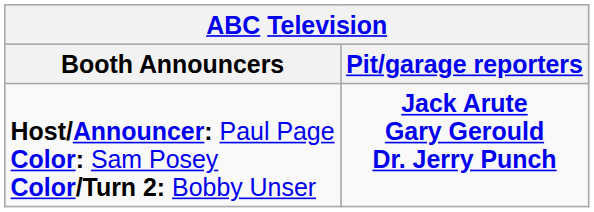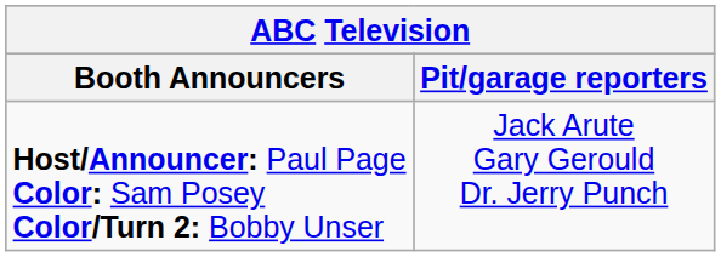row 3 | Pit/garage reporters: bold -> normal
